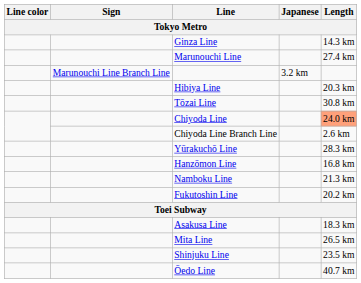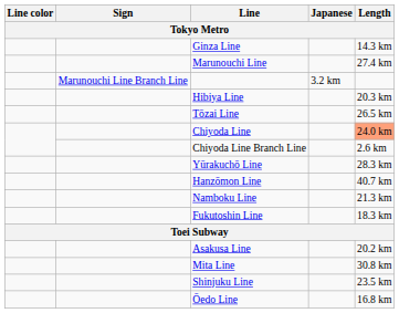Tōzai Line | Length: 30.8 km -> 26.5 km
Hanzōmon Line | Length: 16.8 km -> 40.7 km
Fukutoshin Line | Length: 20.2 km -> 18.3 km
Asakusa Line | Length: 18.3 km -> 20.2 km
Mita Line | Length: 26.5 km -> 30.8 km
Ōedo Line | Length: 40.7 km -> 16.8 km
